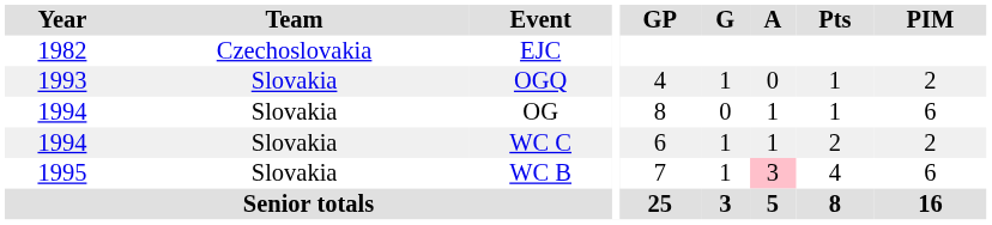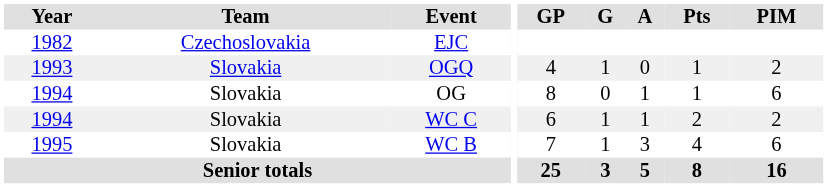WC B | A: pink background -> no background
